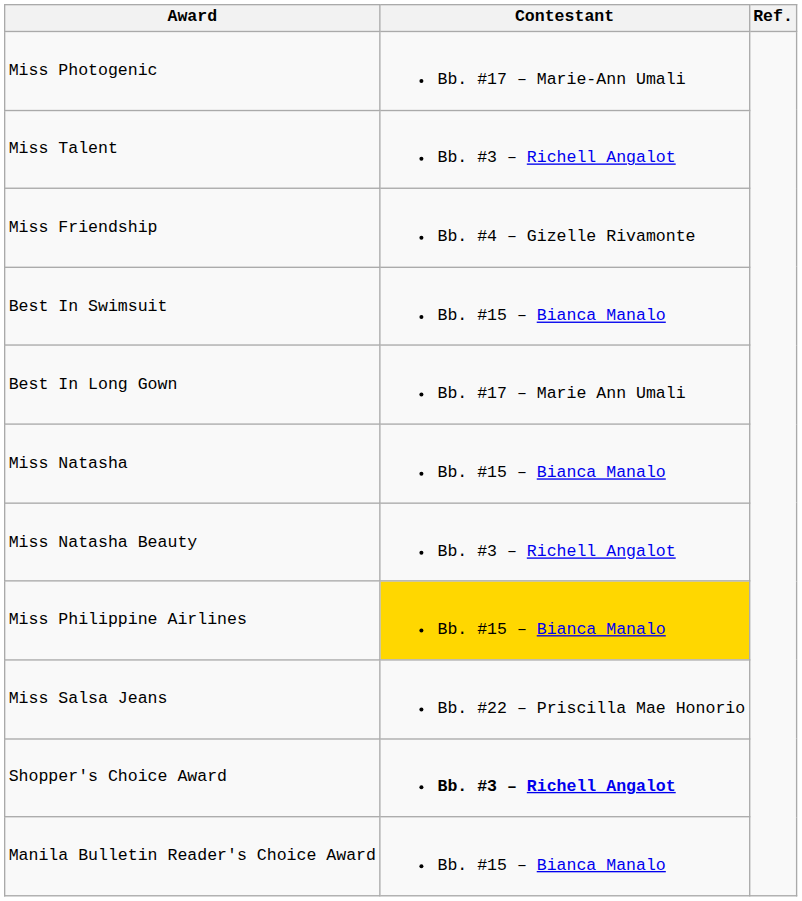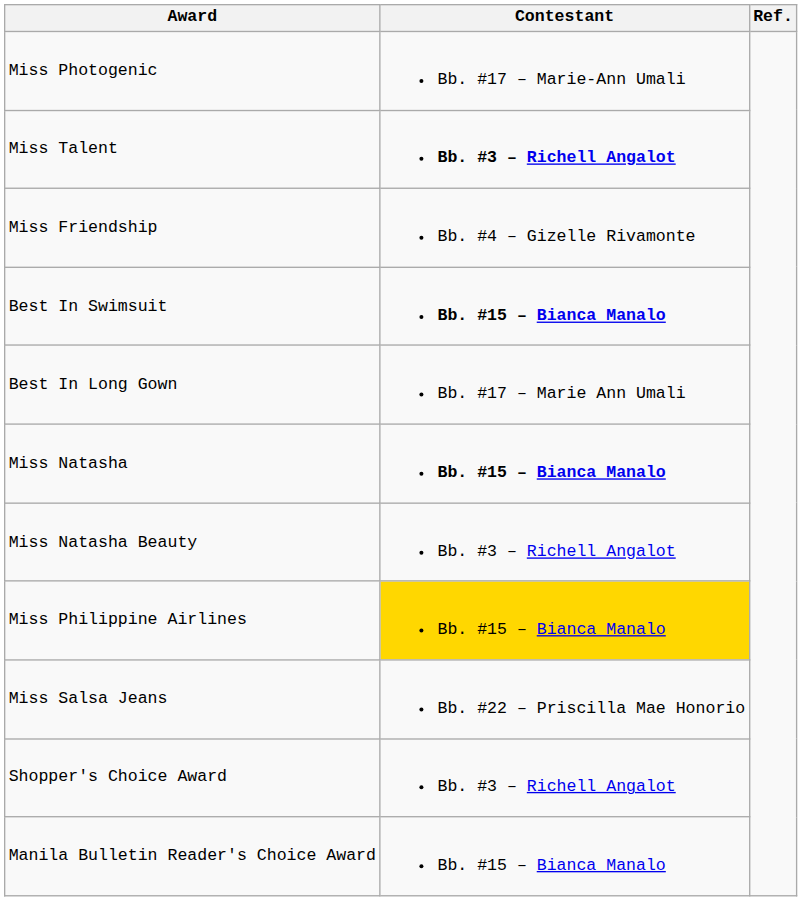Miss Talent | Contestant: normal -> bold
Best In Swimsuit | Contestant: normal -> bold
Miss Natasha | Contestant: normal -> bold
Shopper's Choice Award | Contestant: bold -> normal
